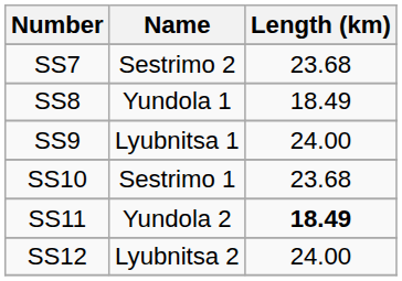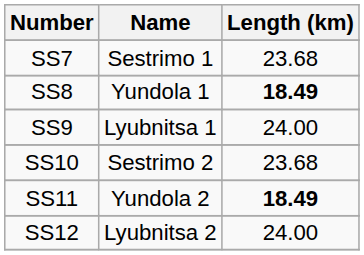SS7 | Name: Sestrimo 2 -> Sestrimo 1
SS8 | Length (km): normal -> bold
SS10 | Name: Sestrimo 1 -> Sestrimo 2
